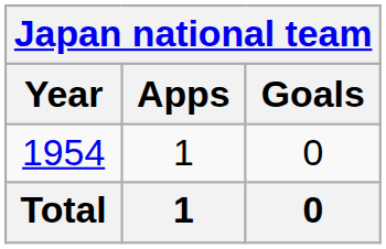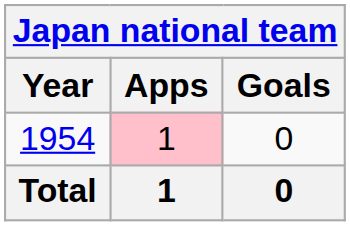1954 | Apps: no background -> pink background
